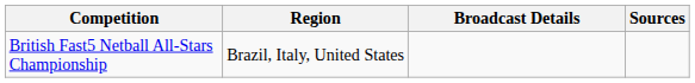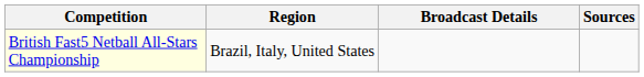row 2 | Competition: no background -> lightyellow background
